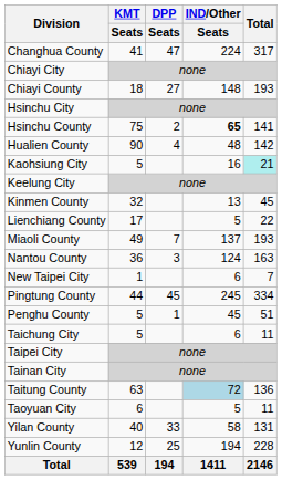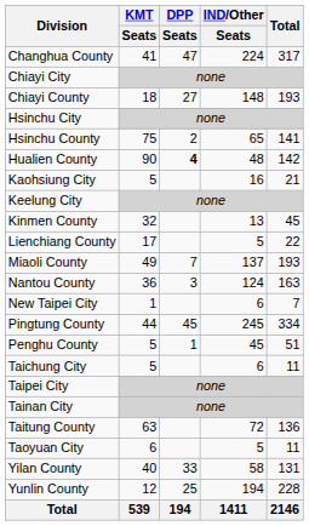Hsinchu County | IND/Other / Seats: bold -> normal
Hualien County | DPP / Seats: normal -> bold
Kaohsiung City | Total: paleturquoise background -> no background
Taitung County | IND/Other / Seats: lightblue background -> no background
